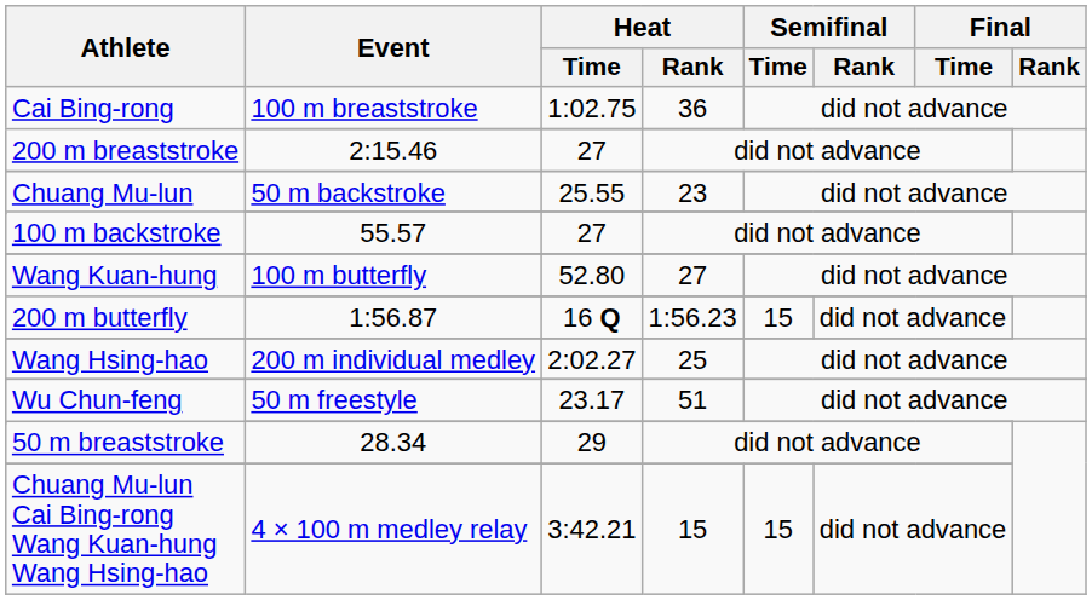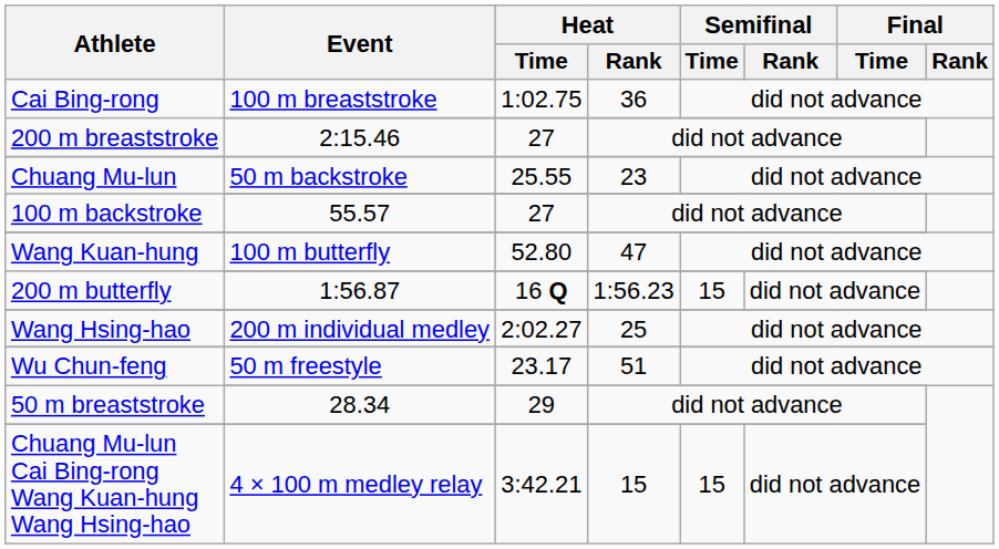Wang Kuan-hung / 100 m butterfly | Heat / Rank: 27 -> 47
